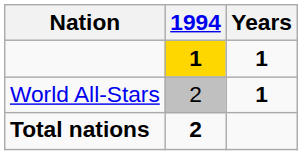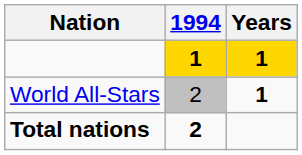row 2 | Years: no background -> gold background
